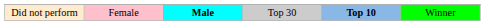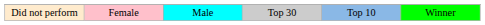Did not perform | column 3: bold -> normal
Did not perform | column 5: bold -> normal
